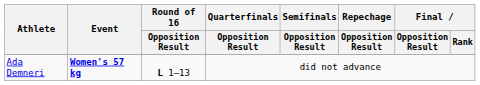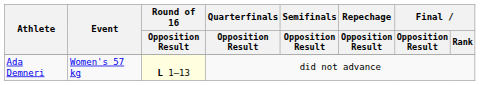Ada Demneri | Event: bold -> normal
Ada Demneri | Round of 16 / Opposition Result: no background -> lightyellow background
